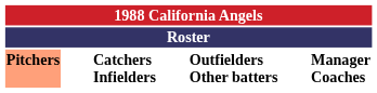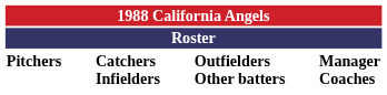Pitchers | column 1: lightsalmon background -> no background
